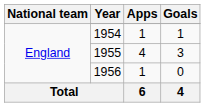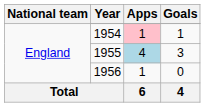1954 | Apps: no background -> pink background
1955 | Apps: no background -> lightblue background
